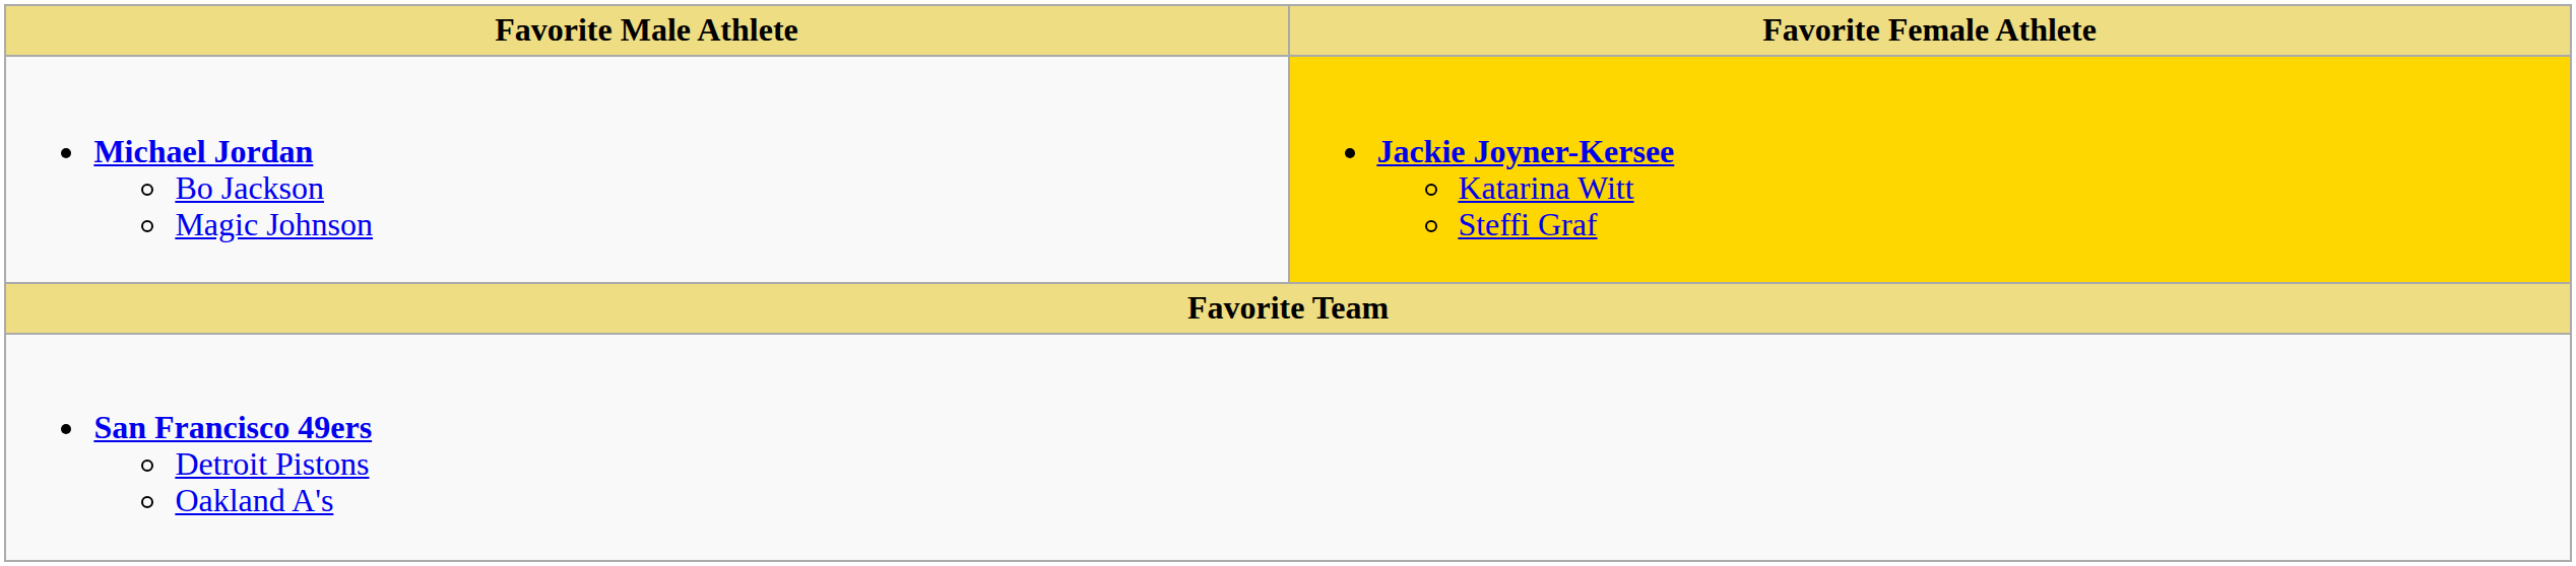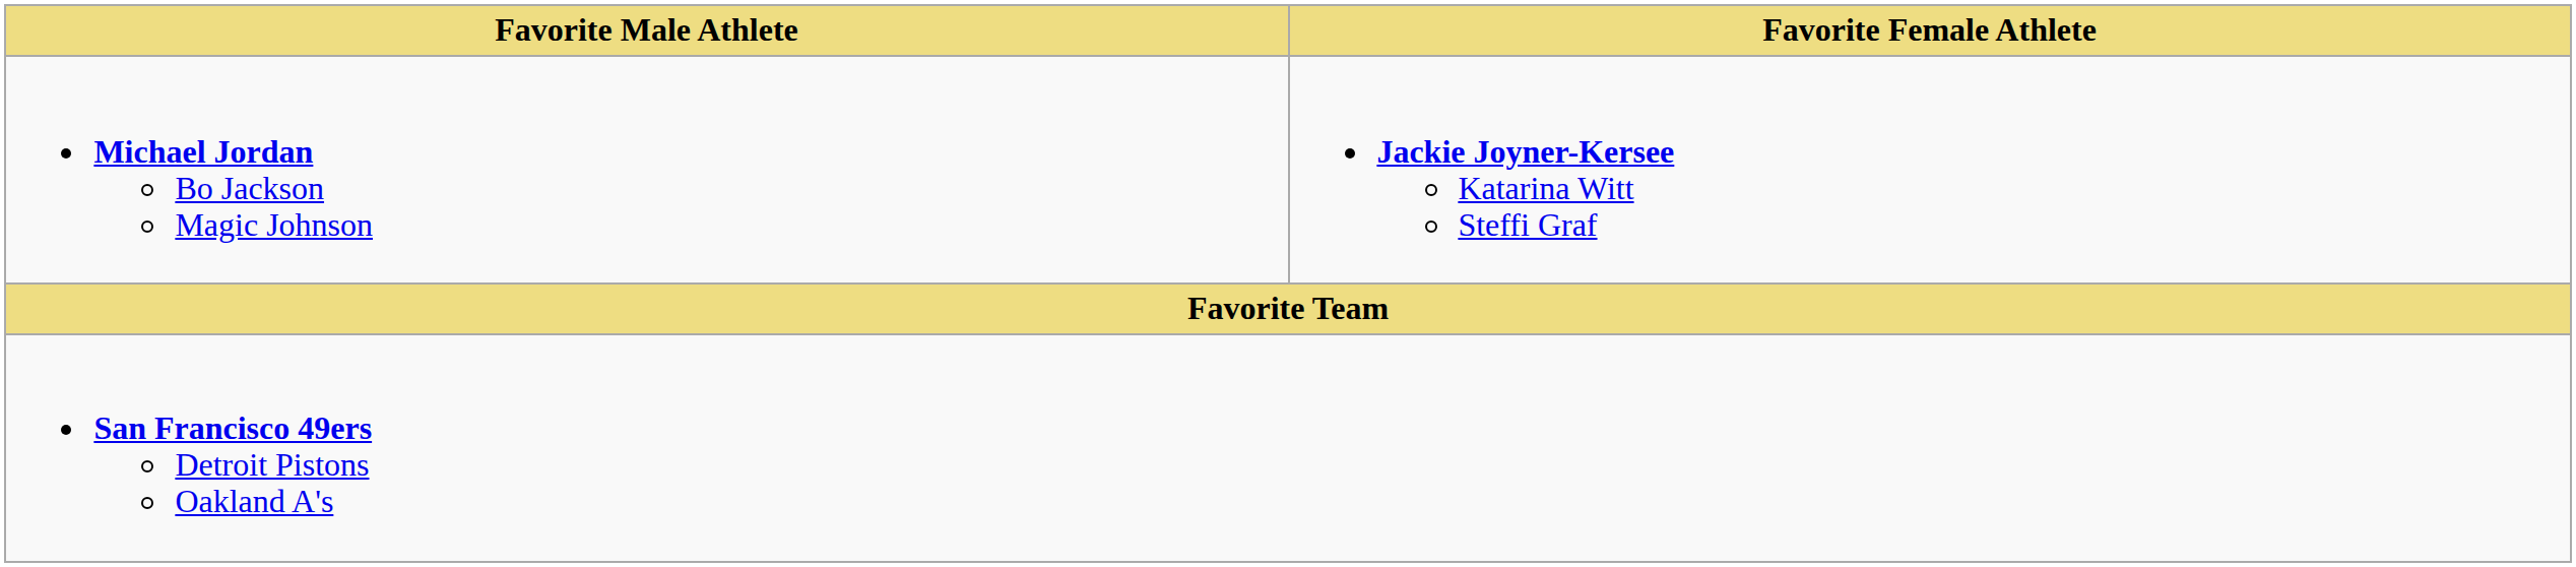Michael Jordan Bo Jackson Magic Johnson | Favorite Female Athlete: gold background -> no background
